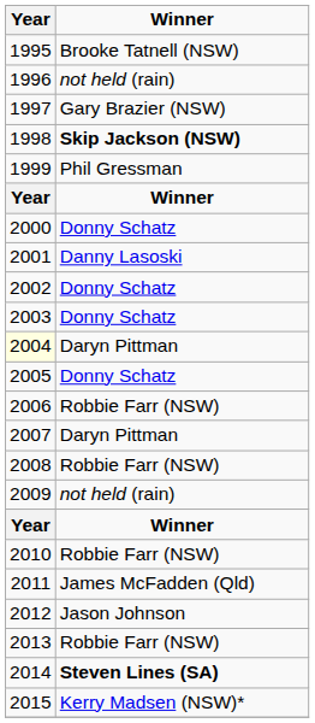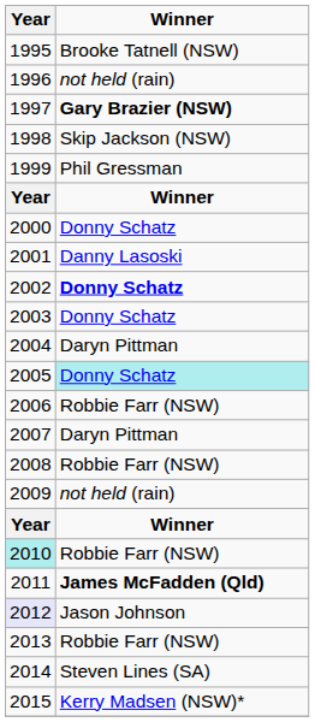1997 | Winner: normal -> bold
1998 | Winner: bold -> normal
2002 | Winner: normal -> bold
2004 | Year: lightyellow background -> no background
2005 | Winner: no background -> paleturquoise background
2010 | Year: no background -> paleturquoise background
2011 | Winner: normal -> bold
2012 | Year: no background -> lavender background
2014 | Winner: bold -> normal
